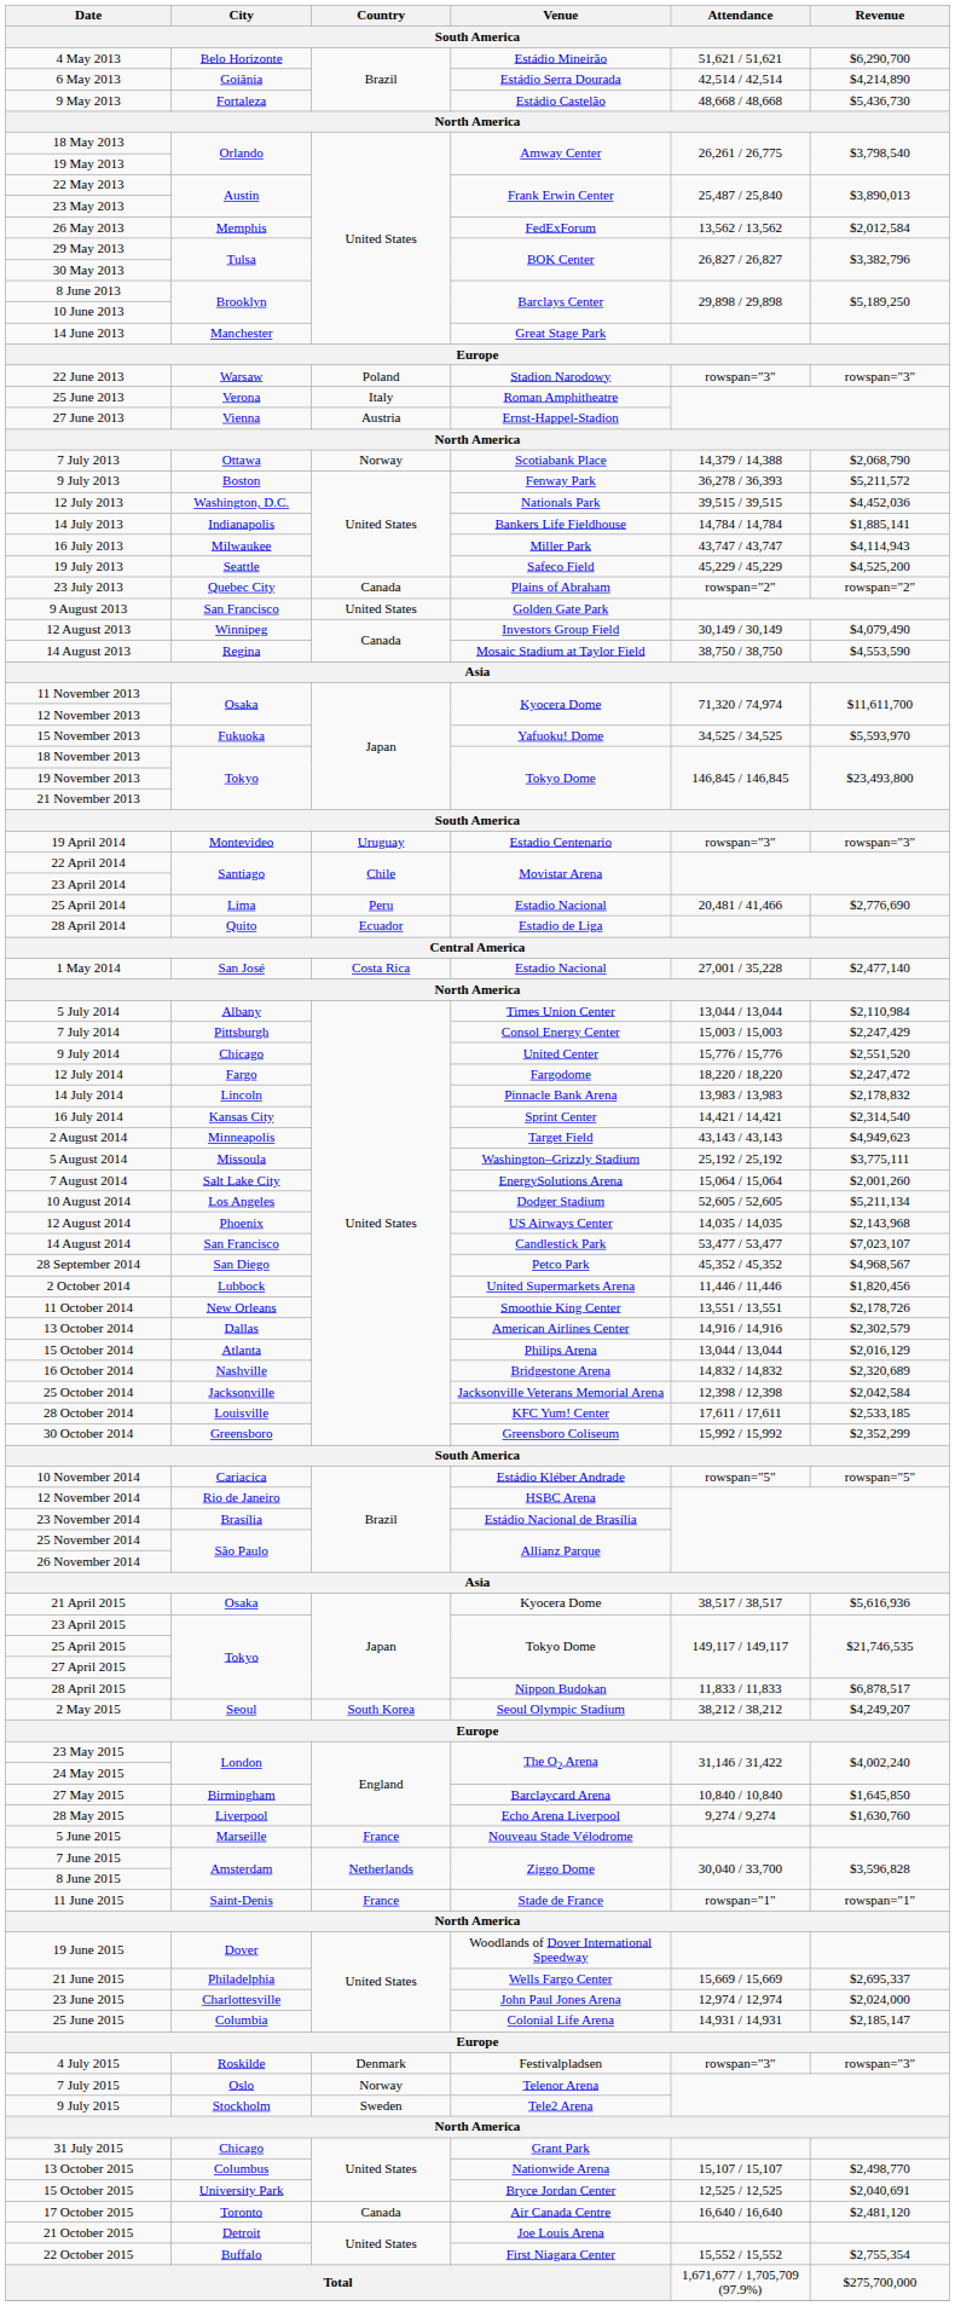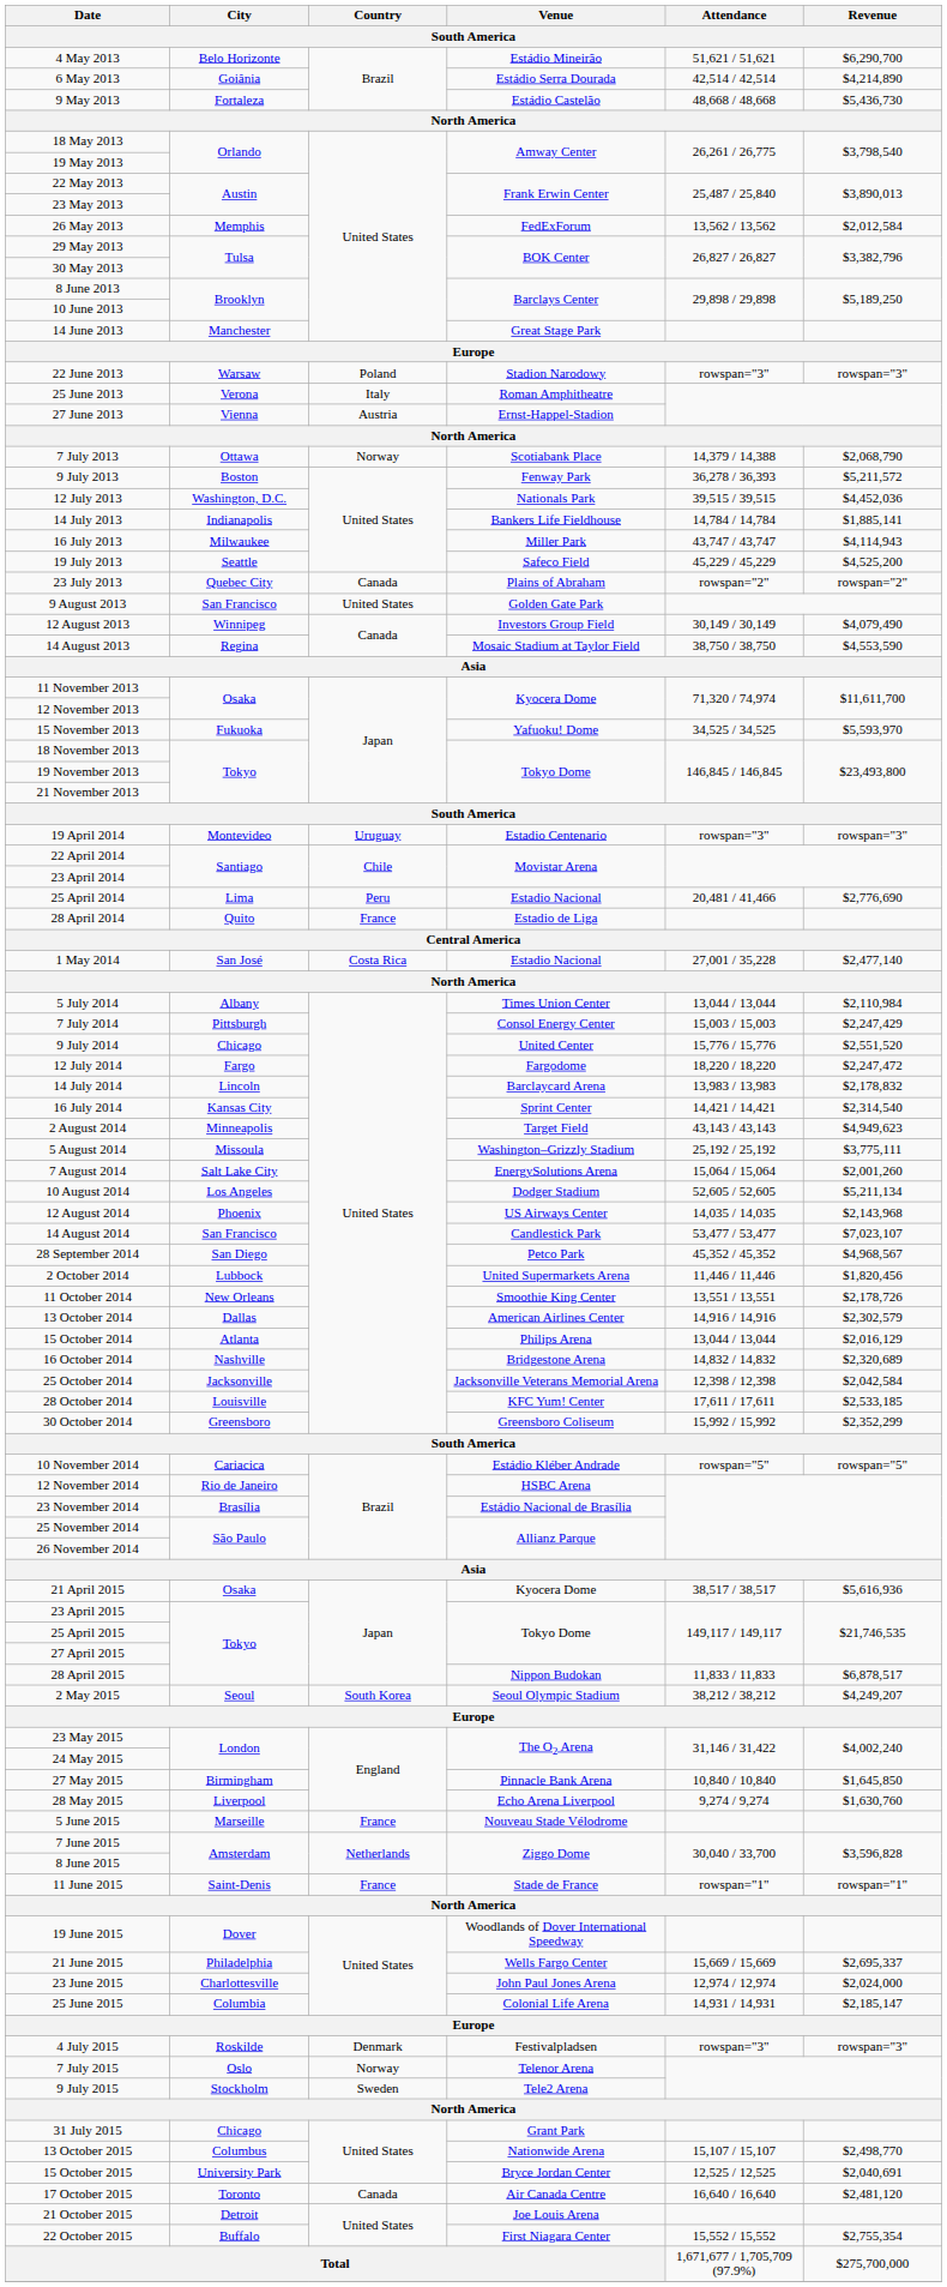28 April 2014 | Country: Ecuador -> France
14 July 2014 | Venue: Pinnacle Bank Arena -> Barclaycard Arena
27 May 2015 | Venue: Barclaycard Arena -> Pinnacle Bank Arena
